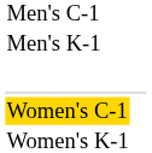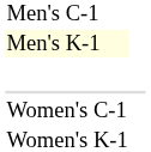Men's K-1 | column 1: no background -> lightyellow background
Women's C-1 | column 1: gold background -> no background
